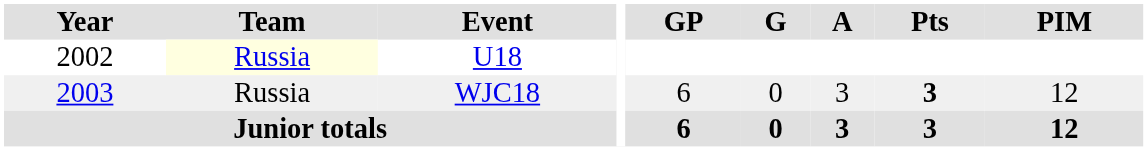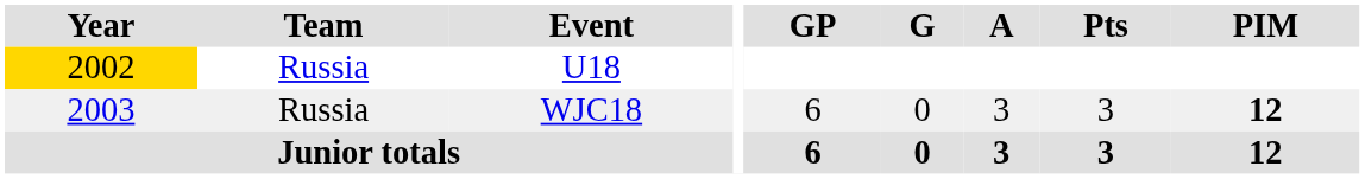U18 | Year: no background -> gold background
U18 | Team: lightyellow background -> no background
WJC18 | Pts: bold -> normal
WJC18 | PIM: normal -> bold
